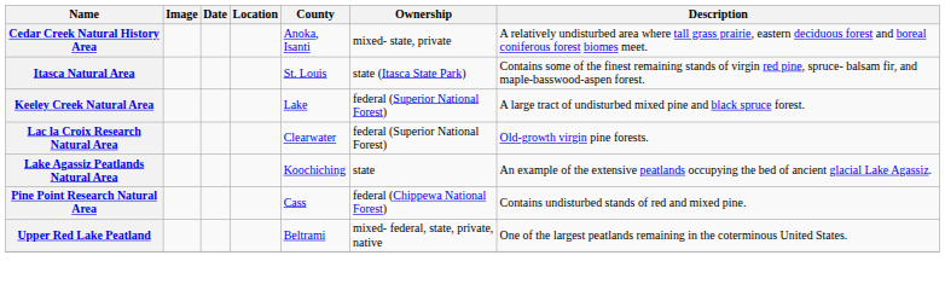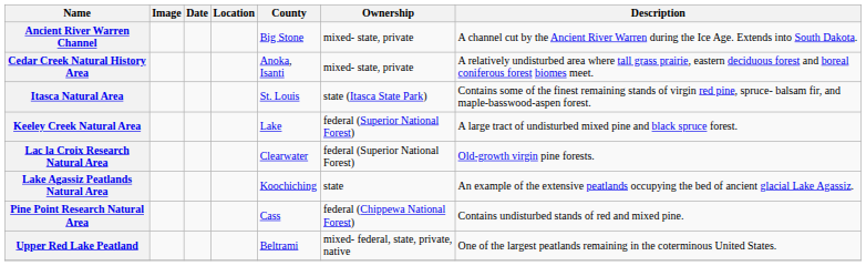+ row: Ancient River Warren Channel | Big Stone | mixed- state, private | A channel cut by the Ancient River Warren during the Ice Age. Extends into South Dakota.
